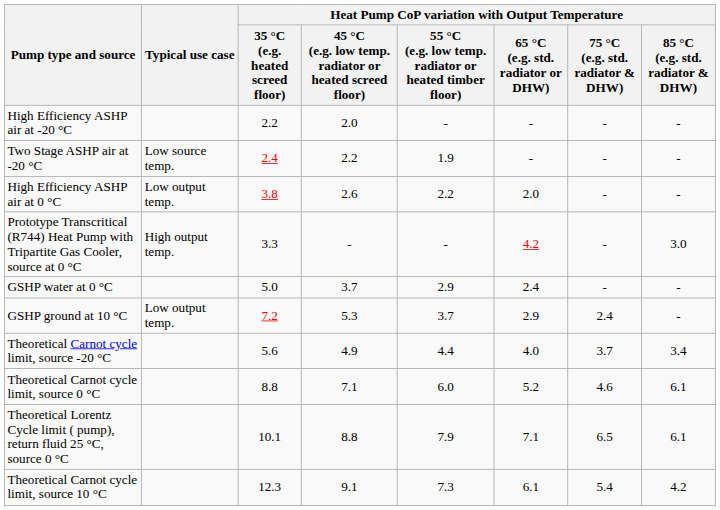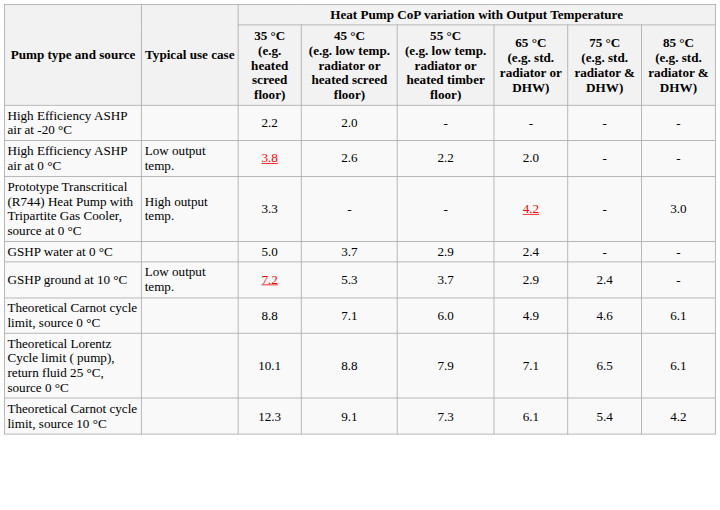- row: Two Stage ASHP air at -20 °C | Low source temp. | 2.4 | 2.2 | 1.9 | - | - | -
- row: Theoretical Carnot cycle limit, source -20 °C | 5.6 | 4.9 | 4.4 | 4.0 | 3.7 | 3.4
Theoretical Carnot cycle limit, source 0 °C | column 6: 5.2 -> 4.9
